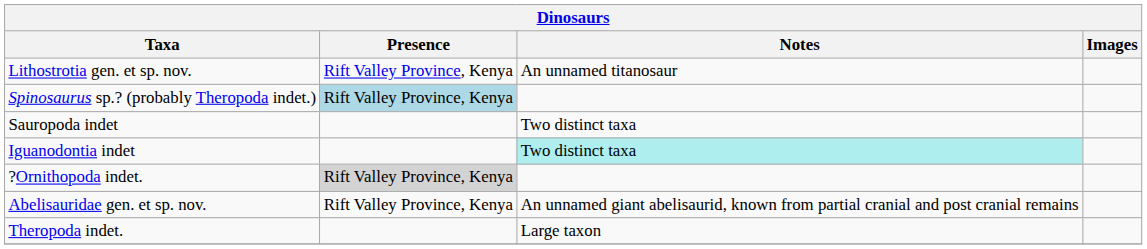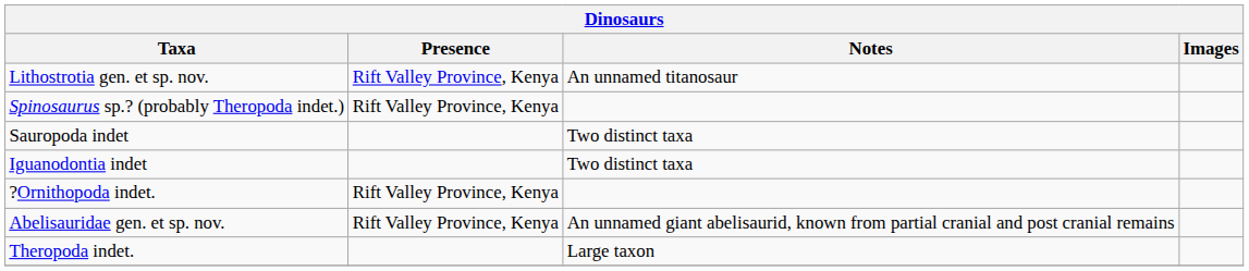Spinosaurus sp.? (probably Theropoda indet.) | Presence: lightblue background -> no background
Iguanodontia indet | Notes: paleturquoise background -> no background
?Ornithopoda indet. | Presence: lightgrey background -> no background
